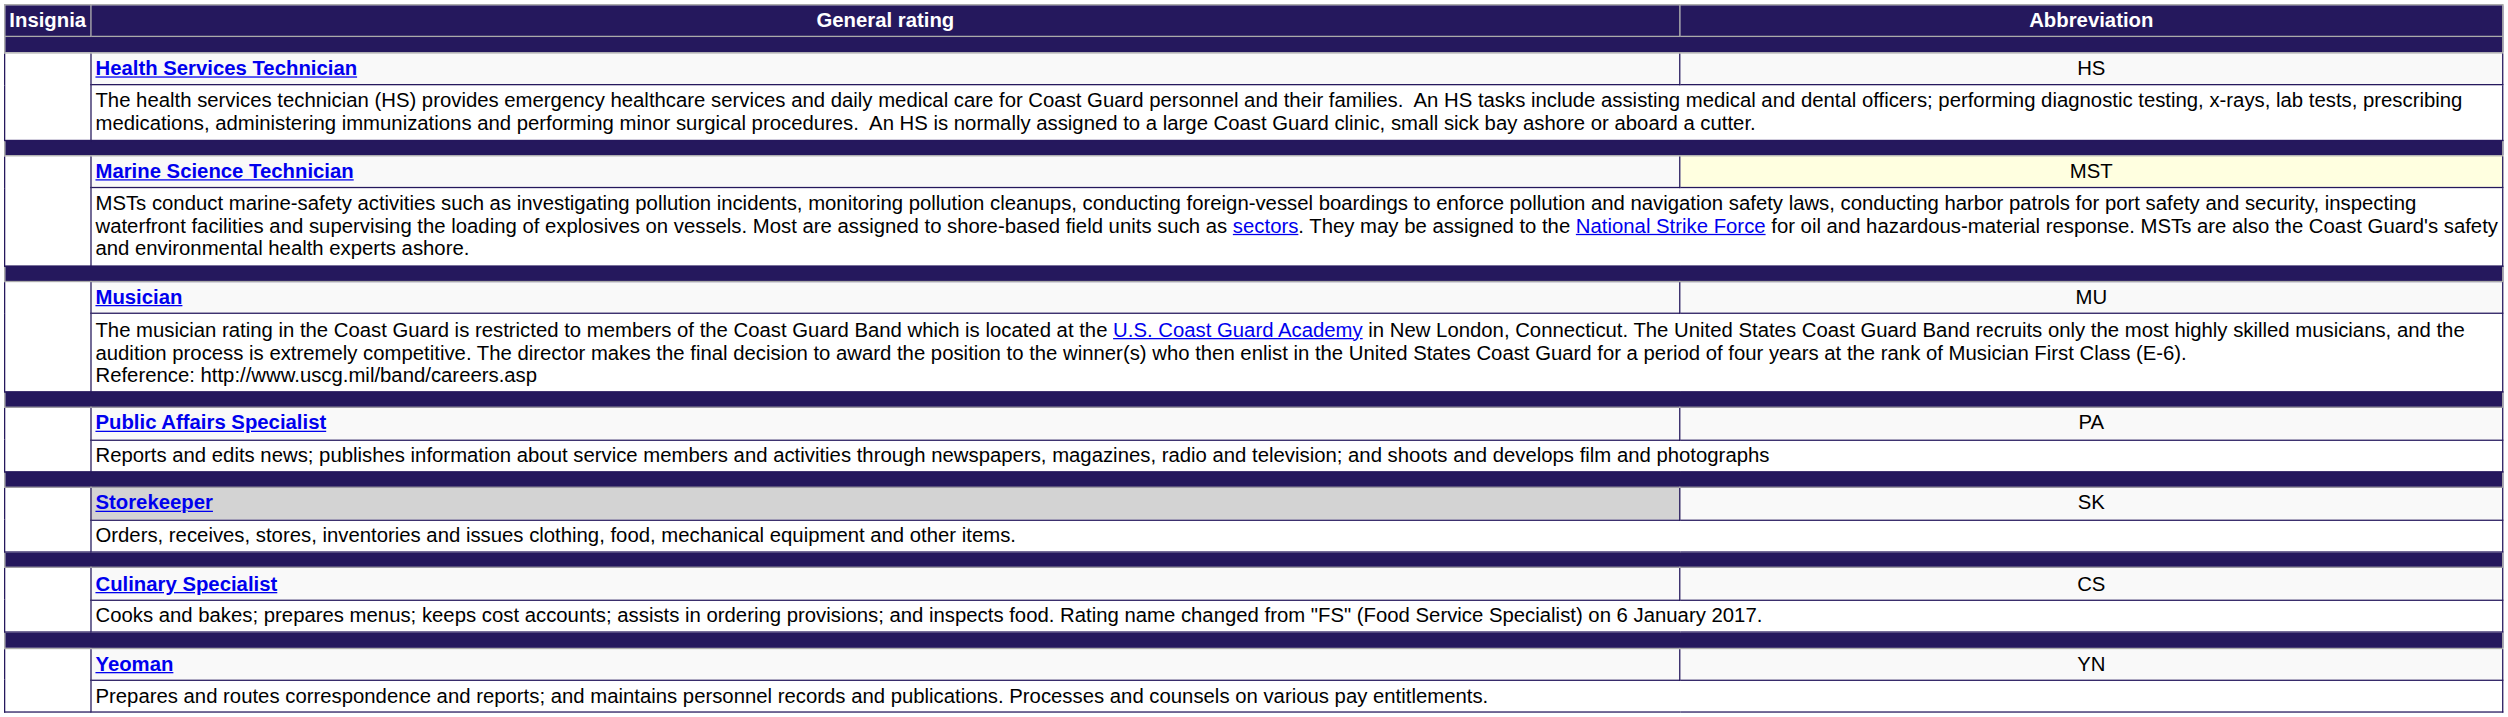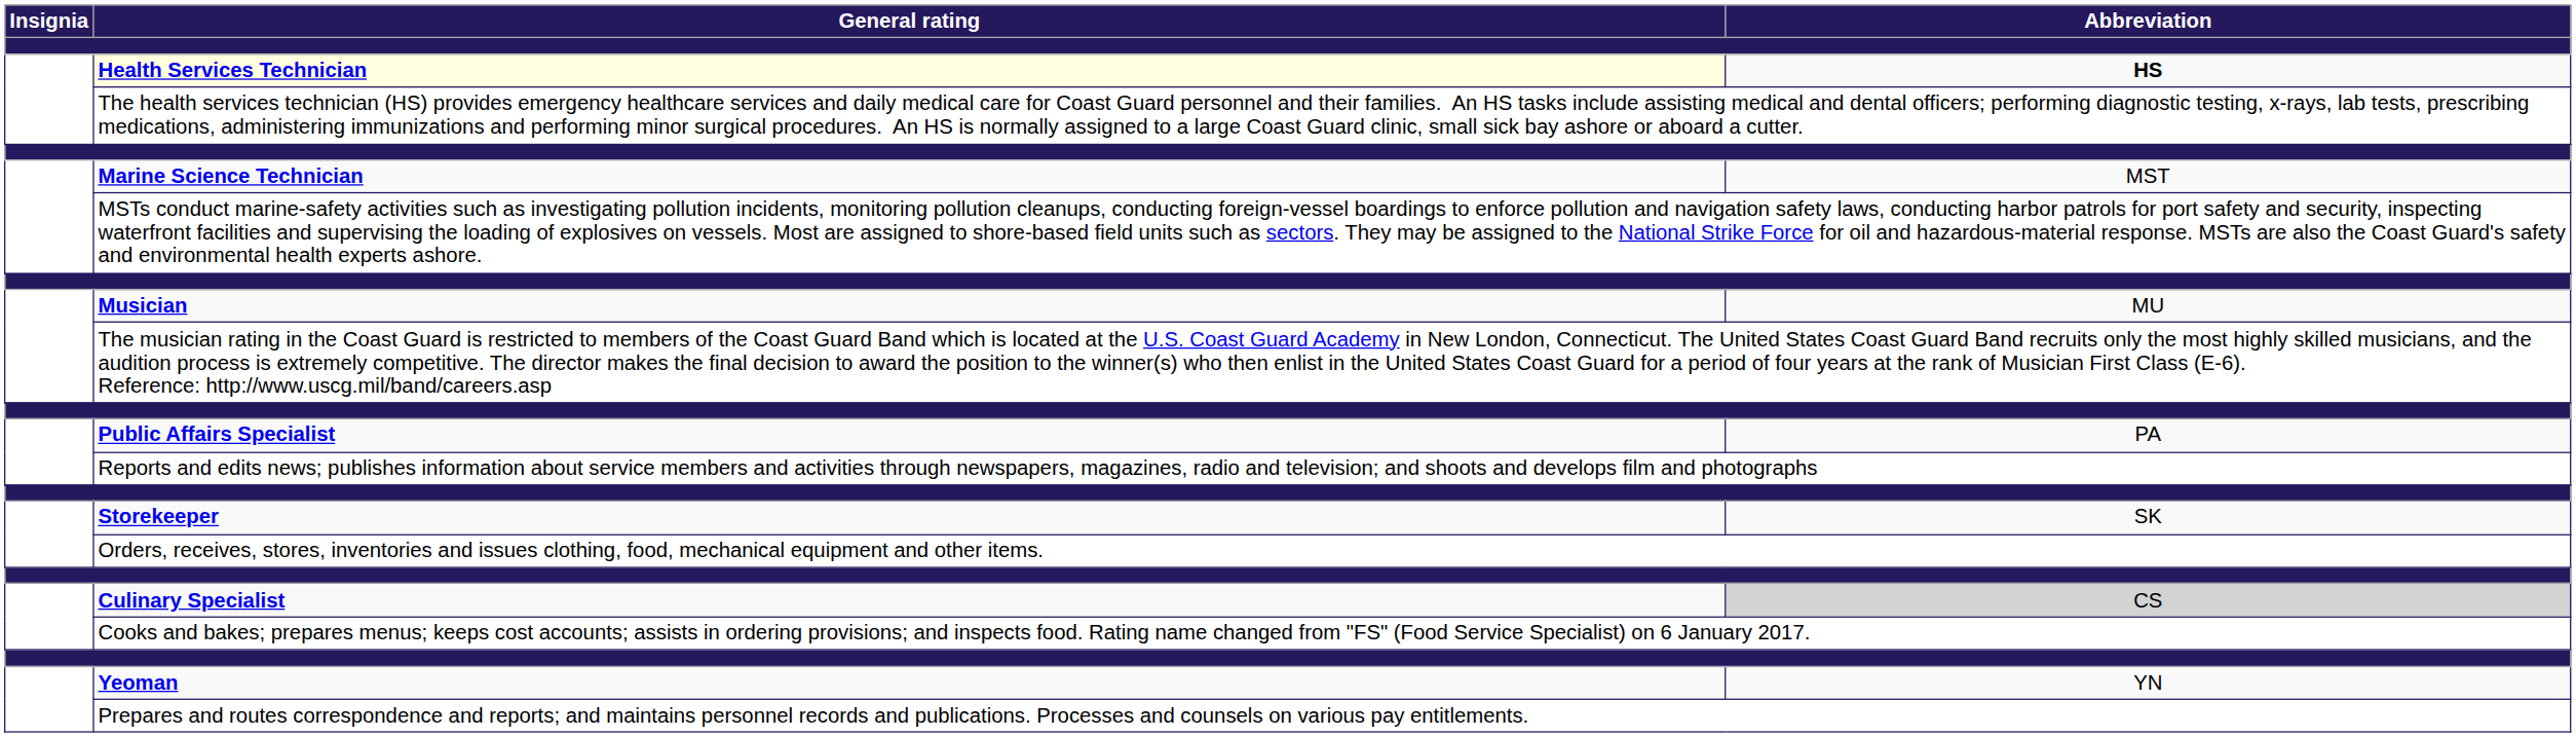Health Services Technician | General rating: no background -> lightyellow background
Health Services Technician | Abbreviation: normal -> bold
Marine Science Technician | Abbreviation: lightyellow background -> no background
Storekeeper | General rating: lightgrey background -> no background
Culinary Specialist | Abbreviation: no background -> lightgrey background
